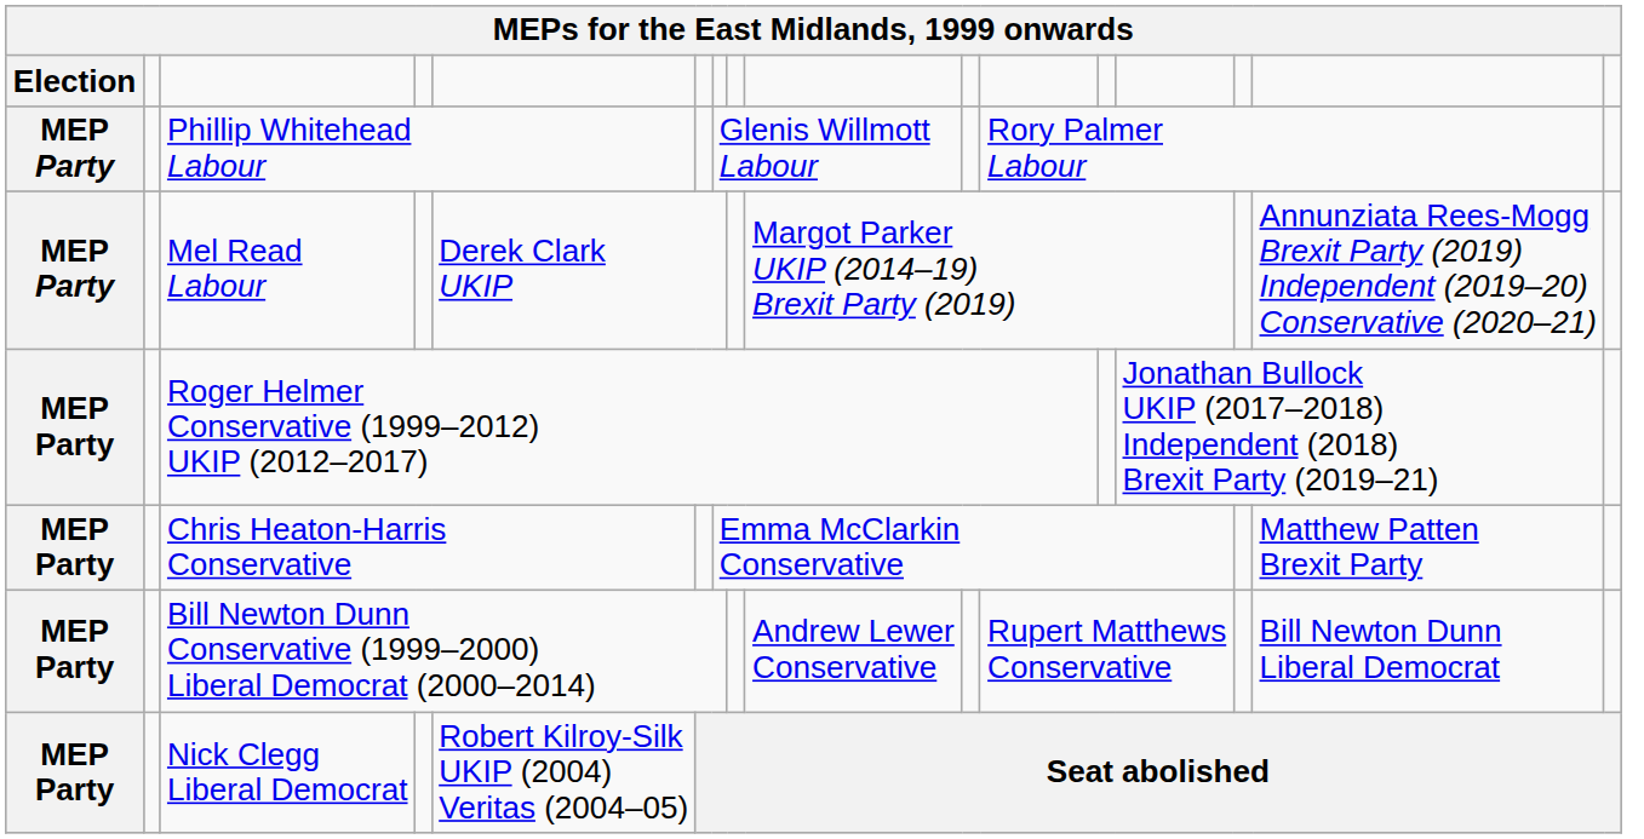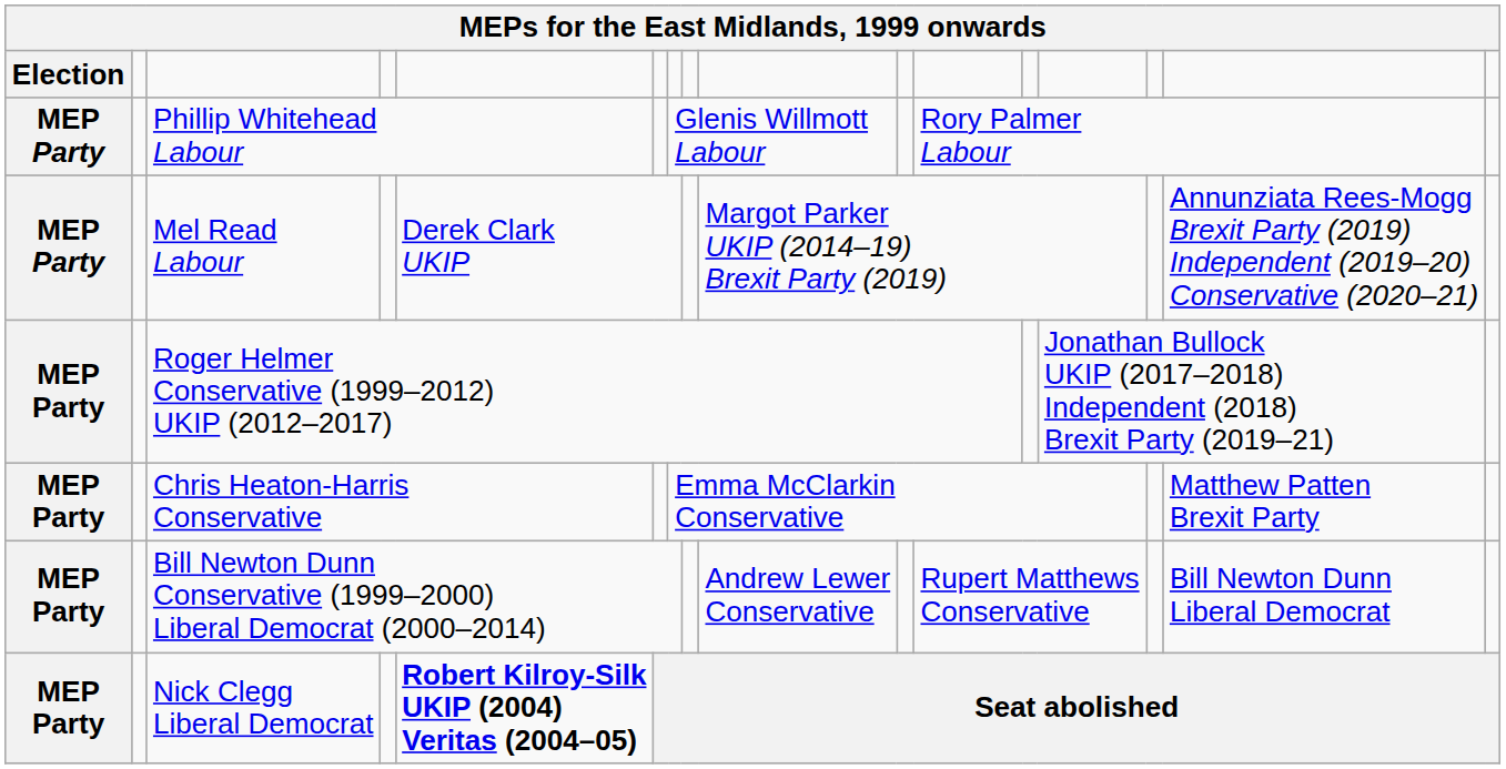Nick Clegg Liberal Democrat | column 5: normal -> bold
